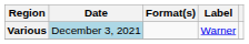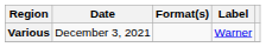Various | Date: lightblue background -> no background
